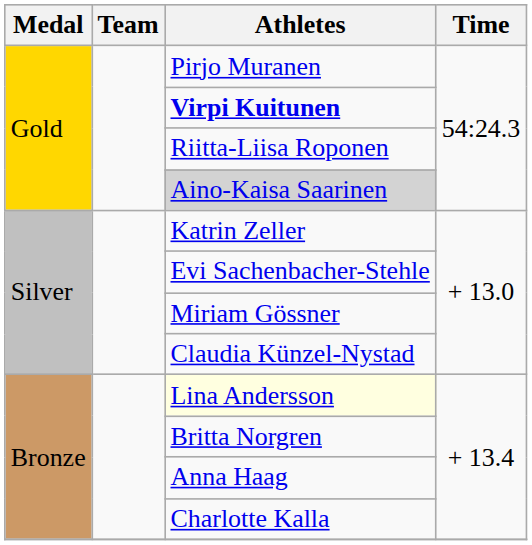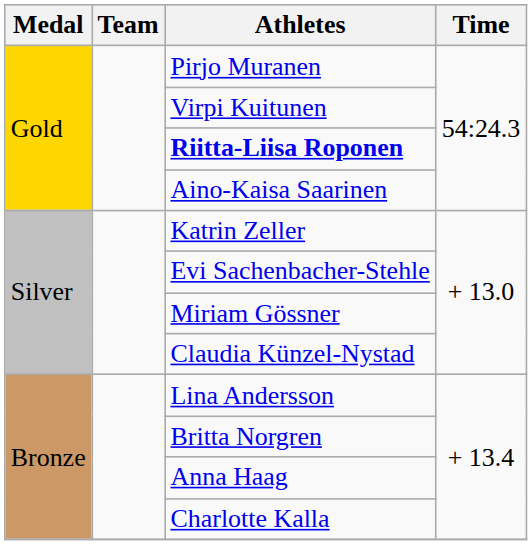Virpi Kuitunen | Athletes: bold -> normal
Riitta-Liisa Roponen | Athletes: normal -> bold
Aino-Kaisa Saarinen | Athletes: lightgrey background -> no background
Lina Andersson | Athletes: lightyellow background -> no background
